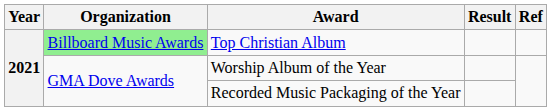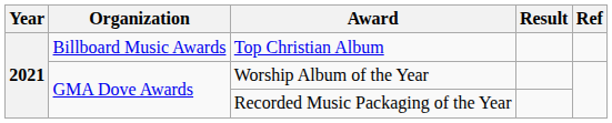Top Christian Album | Organization: lightgreen background -> no background
